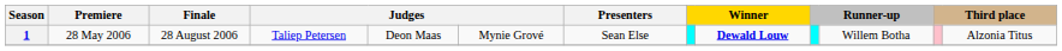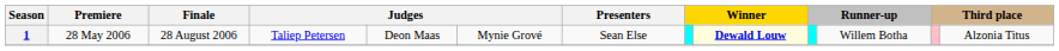1 | column 9: no background -> lightyellow background
